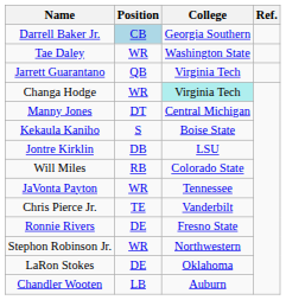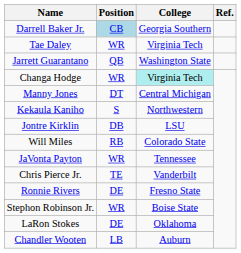Tae Daley | College: Washington State -> Virginia Tech
Jarrett Guarantano | College: Virginia Tech -> Washington State
Kekaula Kaniho | College: Boise State -> Northwestern
Stephon Robinson Jr. | College: Northwestern -> Boise State
